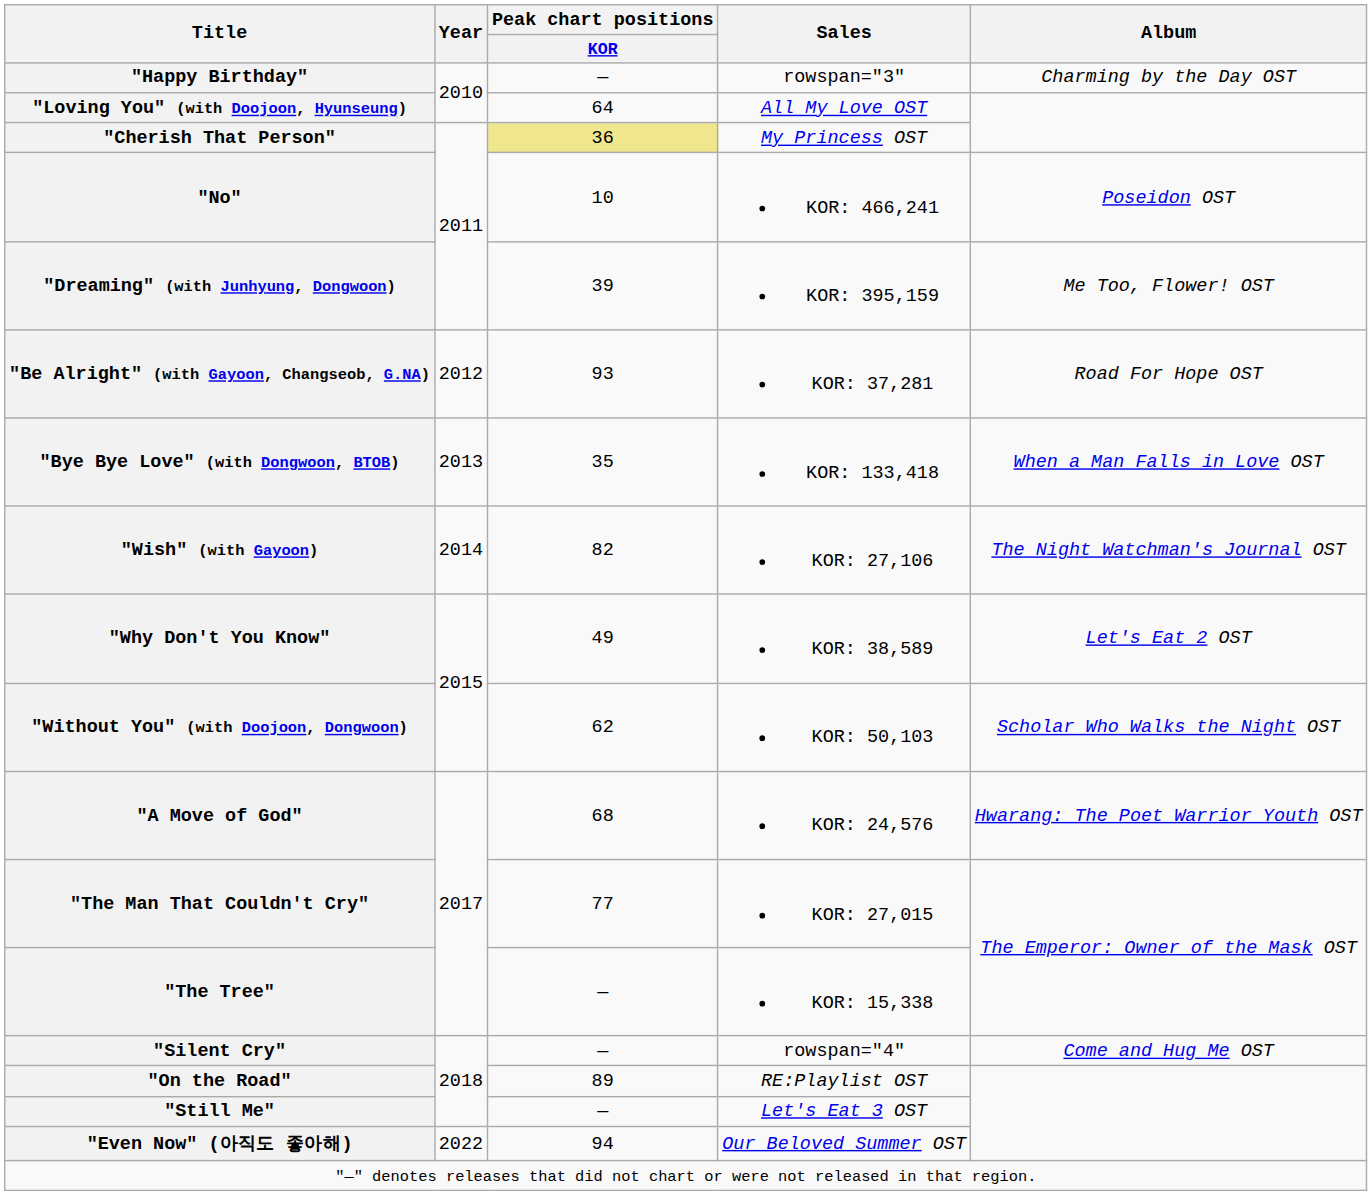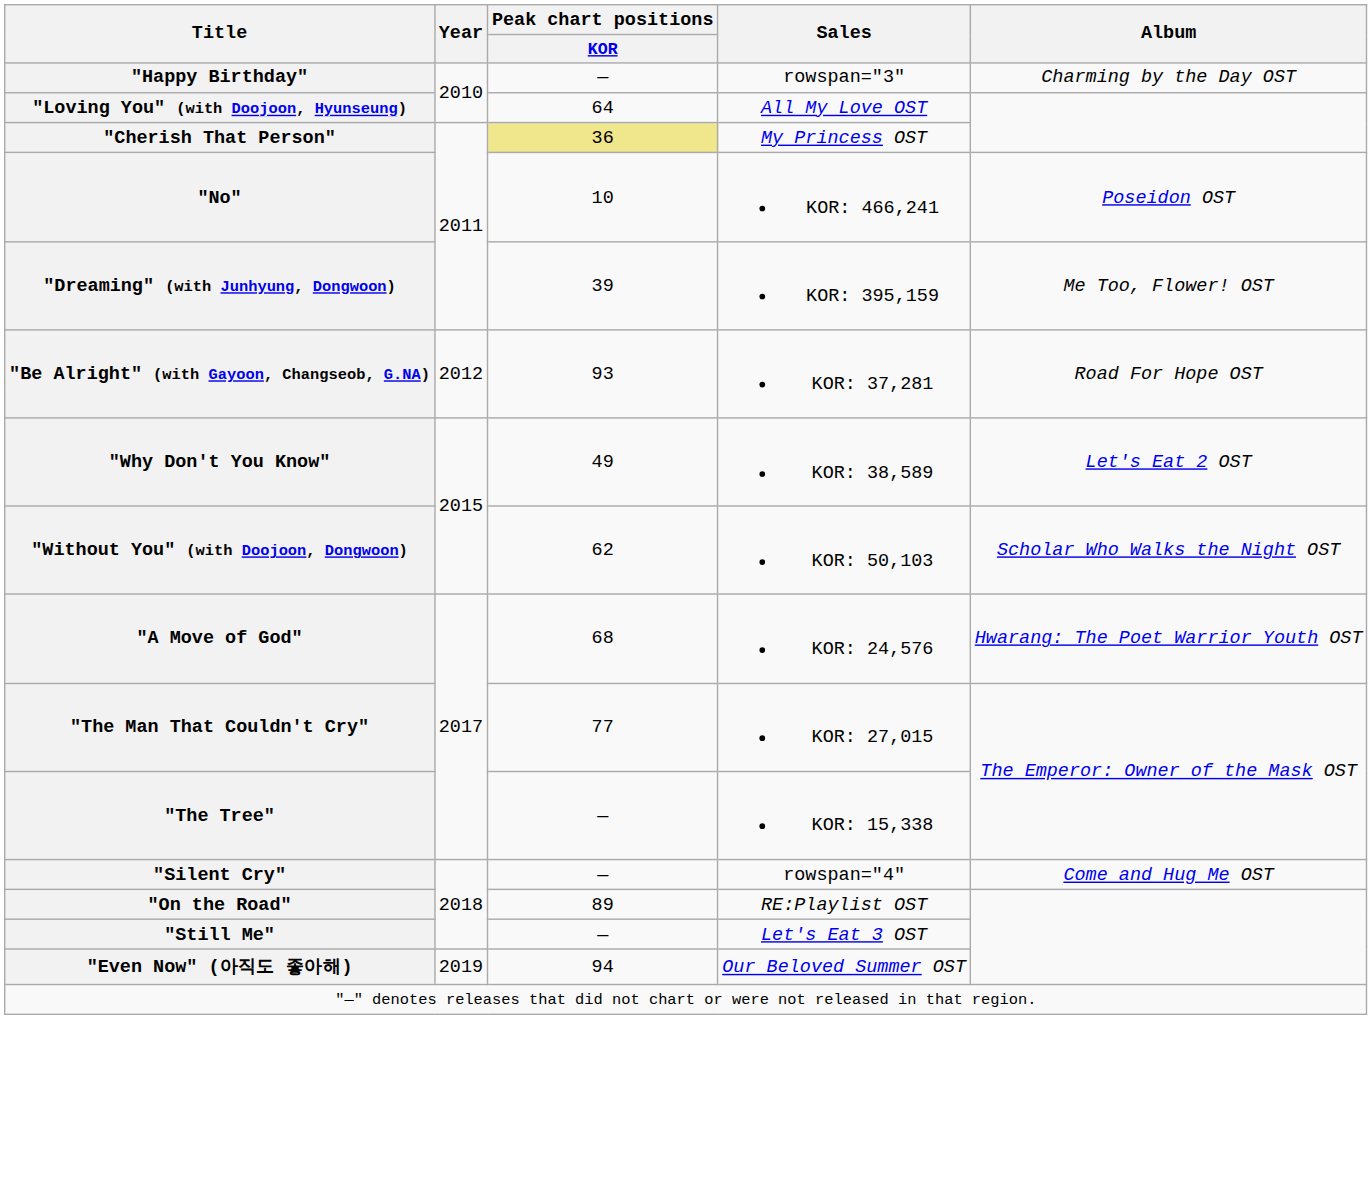- row: "Bye Bye Love" (with Dongwoon, BTOB) | 2013 | 35 | KOR: 133,418 | When a Man Falls in Love OST
- row: "Wish" (with Gayoon) | 2014 | 82 | KOR: 27,106 | The Night Watchman's Journal OST
"Even Now" (아직도 좋아해) | Year: 2022 -> 2019
